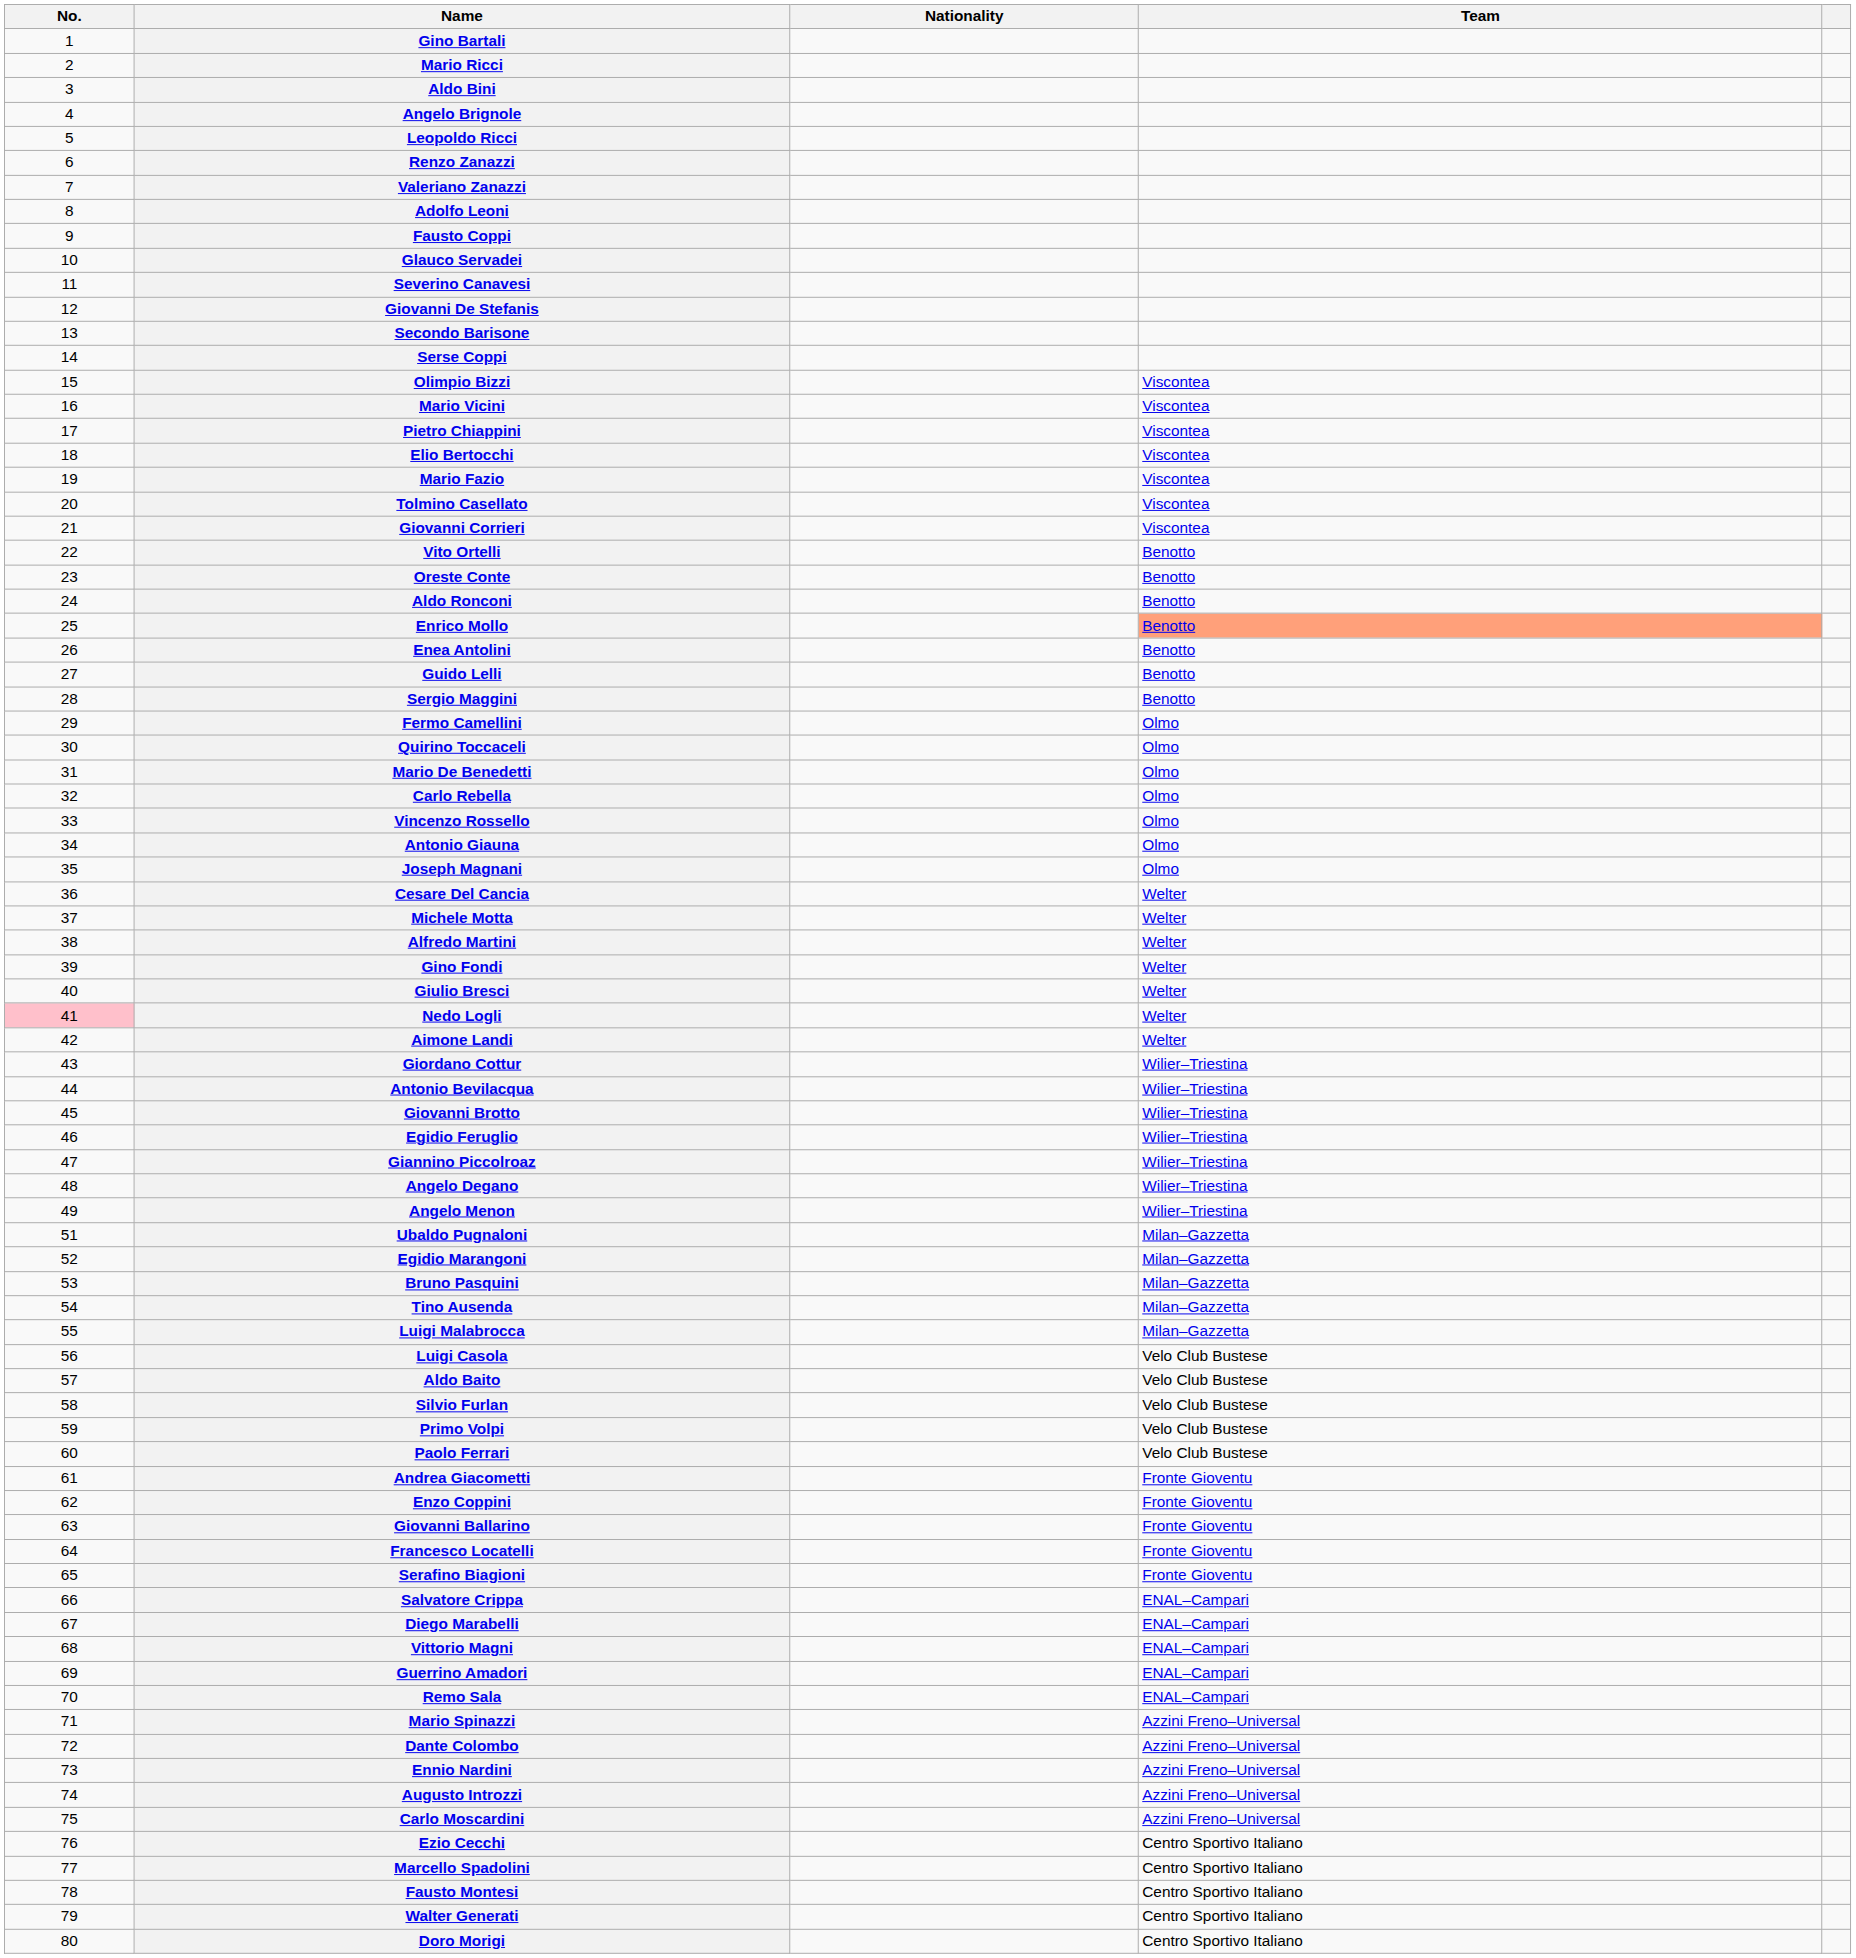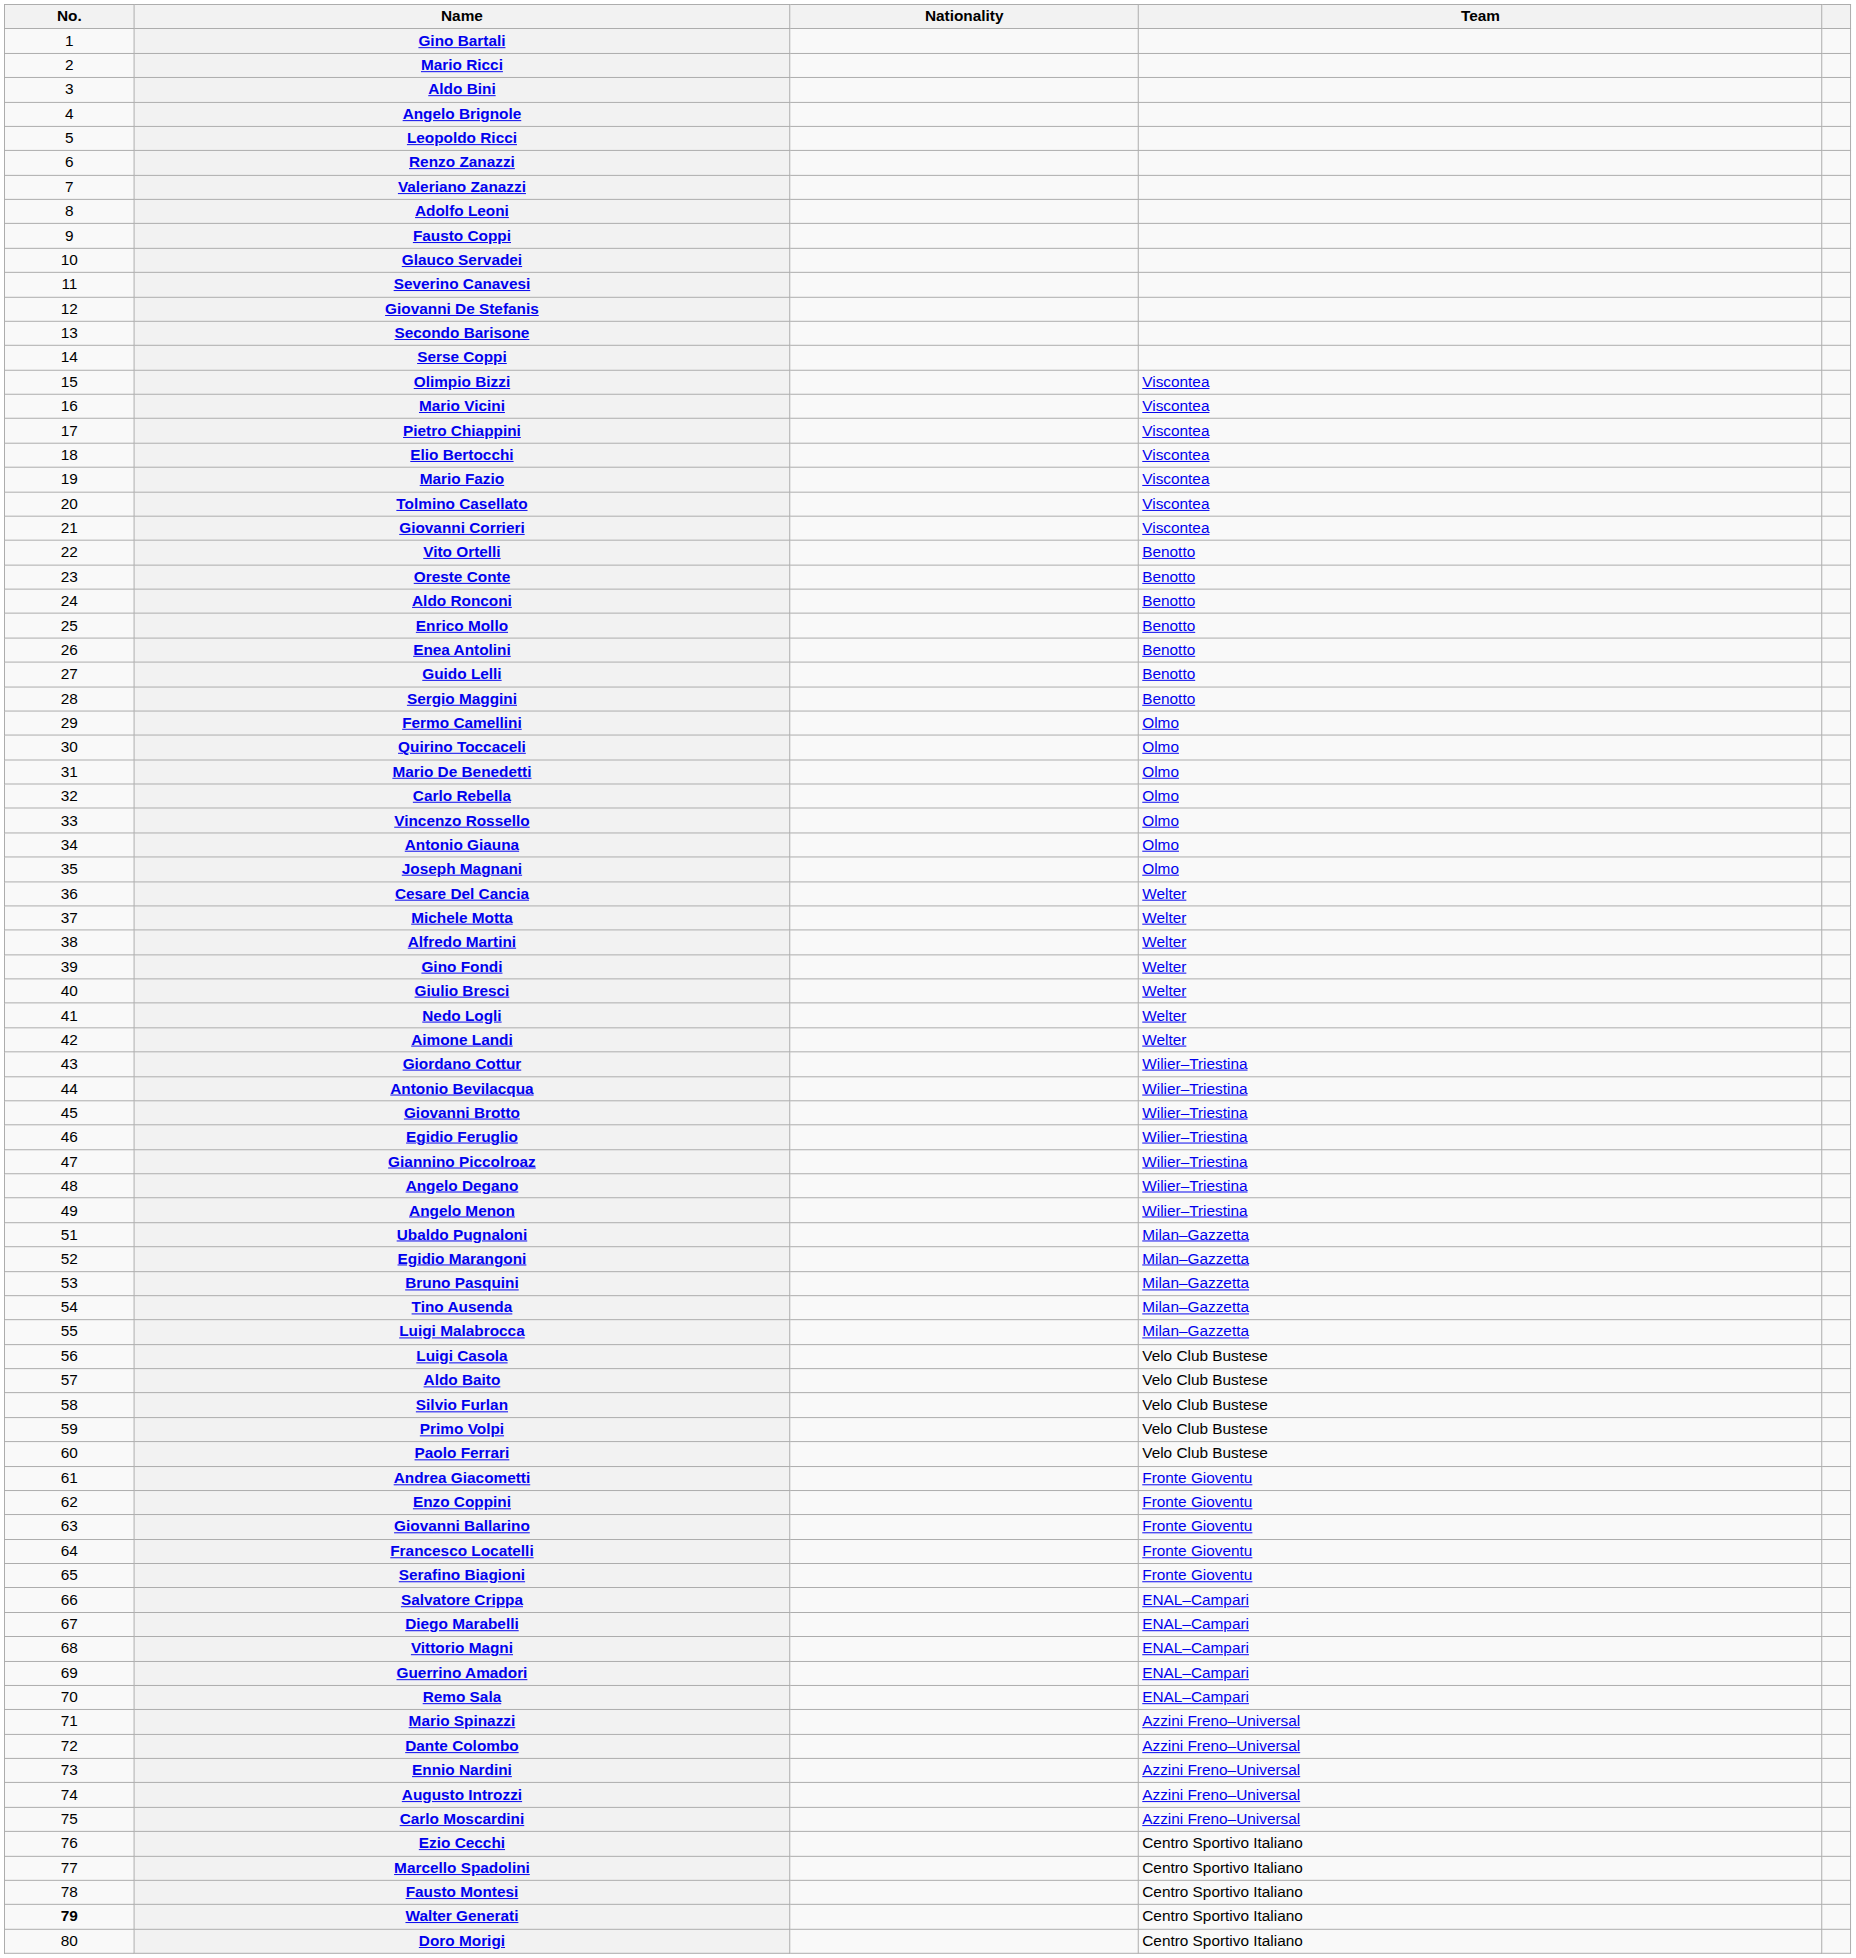Enrico Mollo | Team: lightsalmon background -> no background
Nedo Logli | No.: pink background -> no background
Walter Generati | No.: normal -> bold
